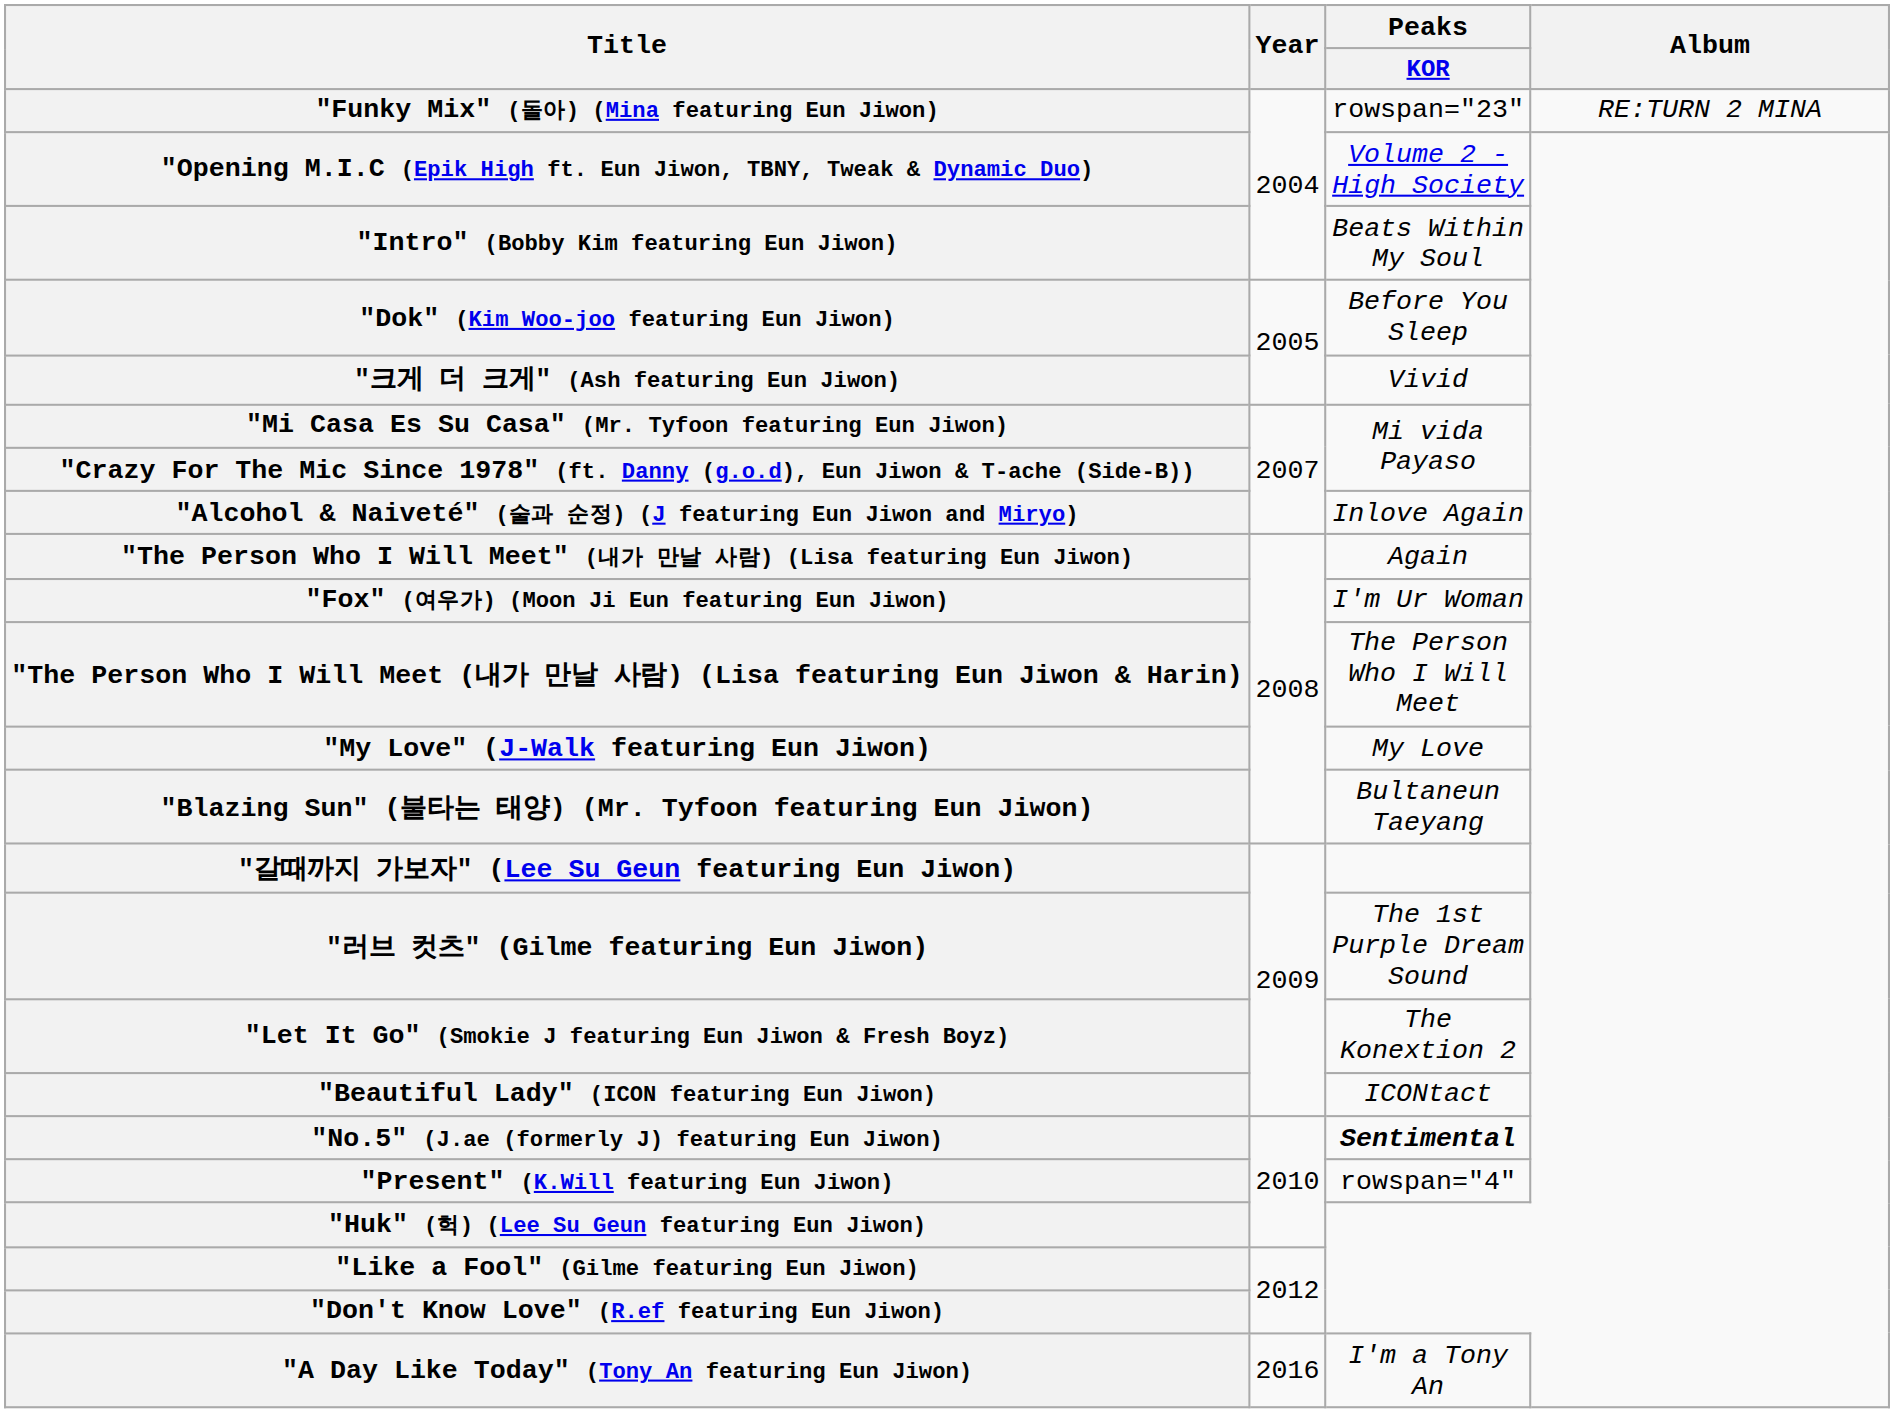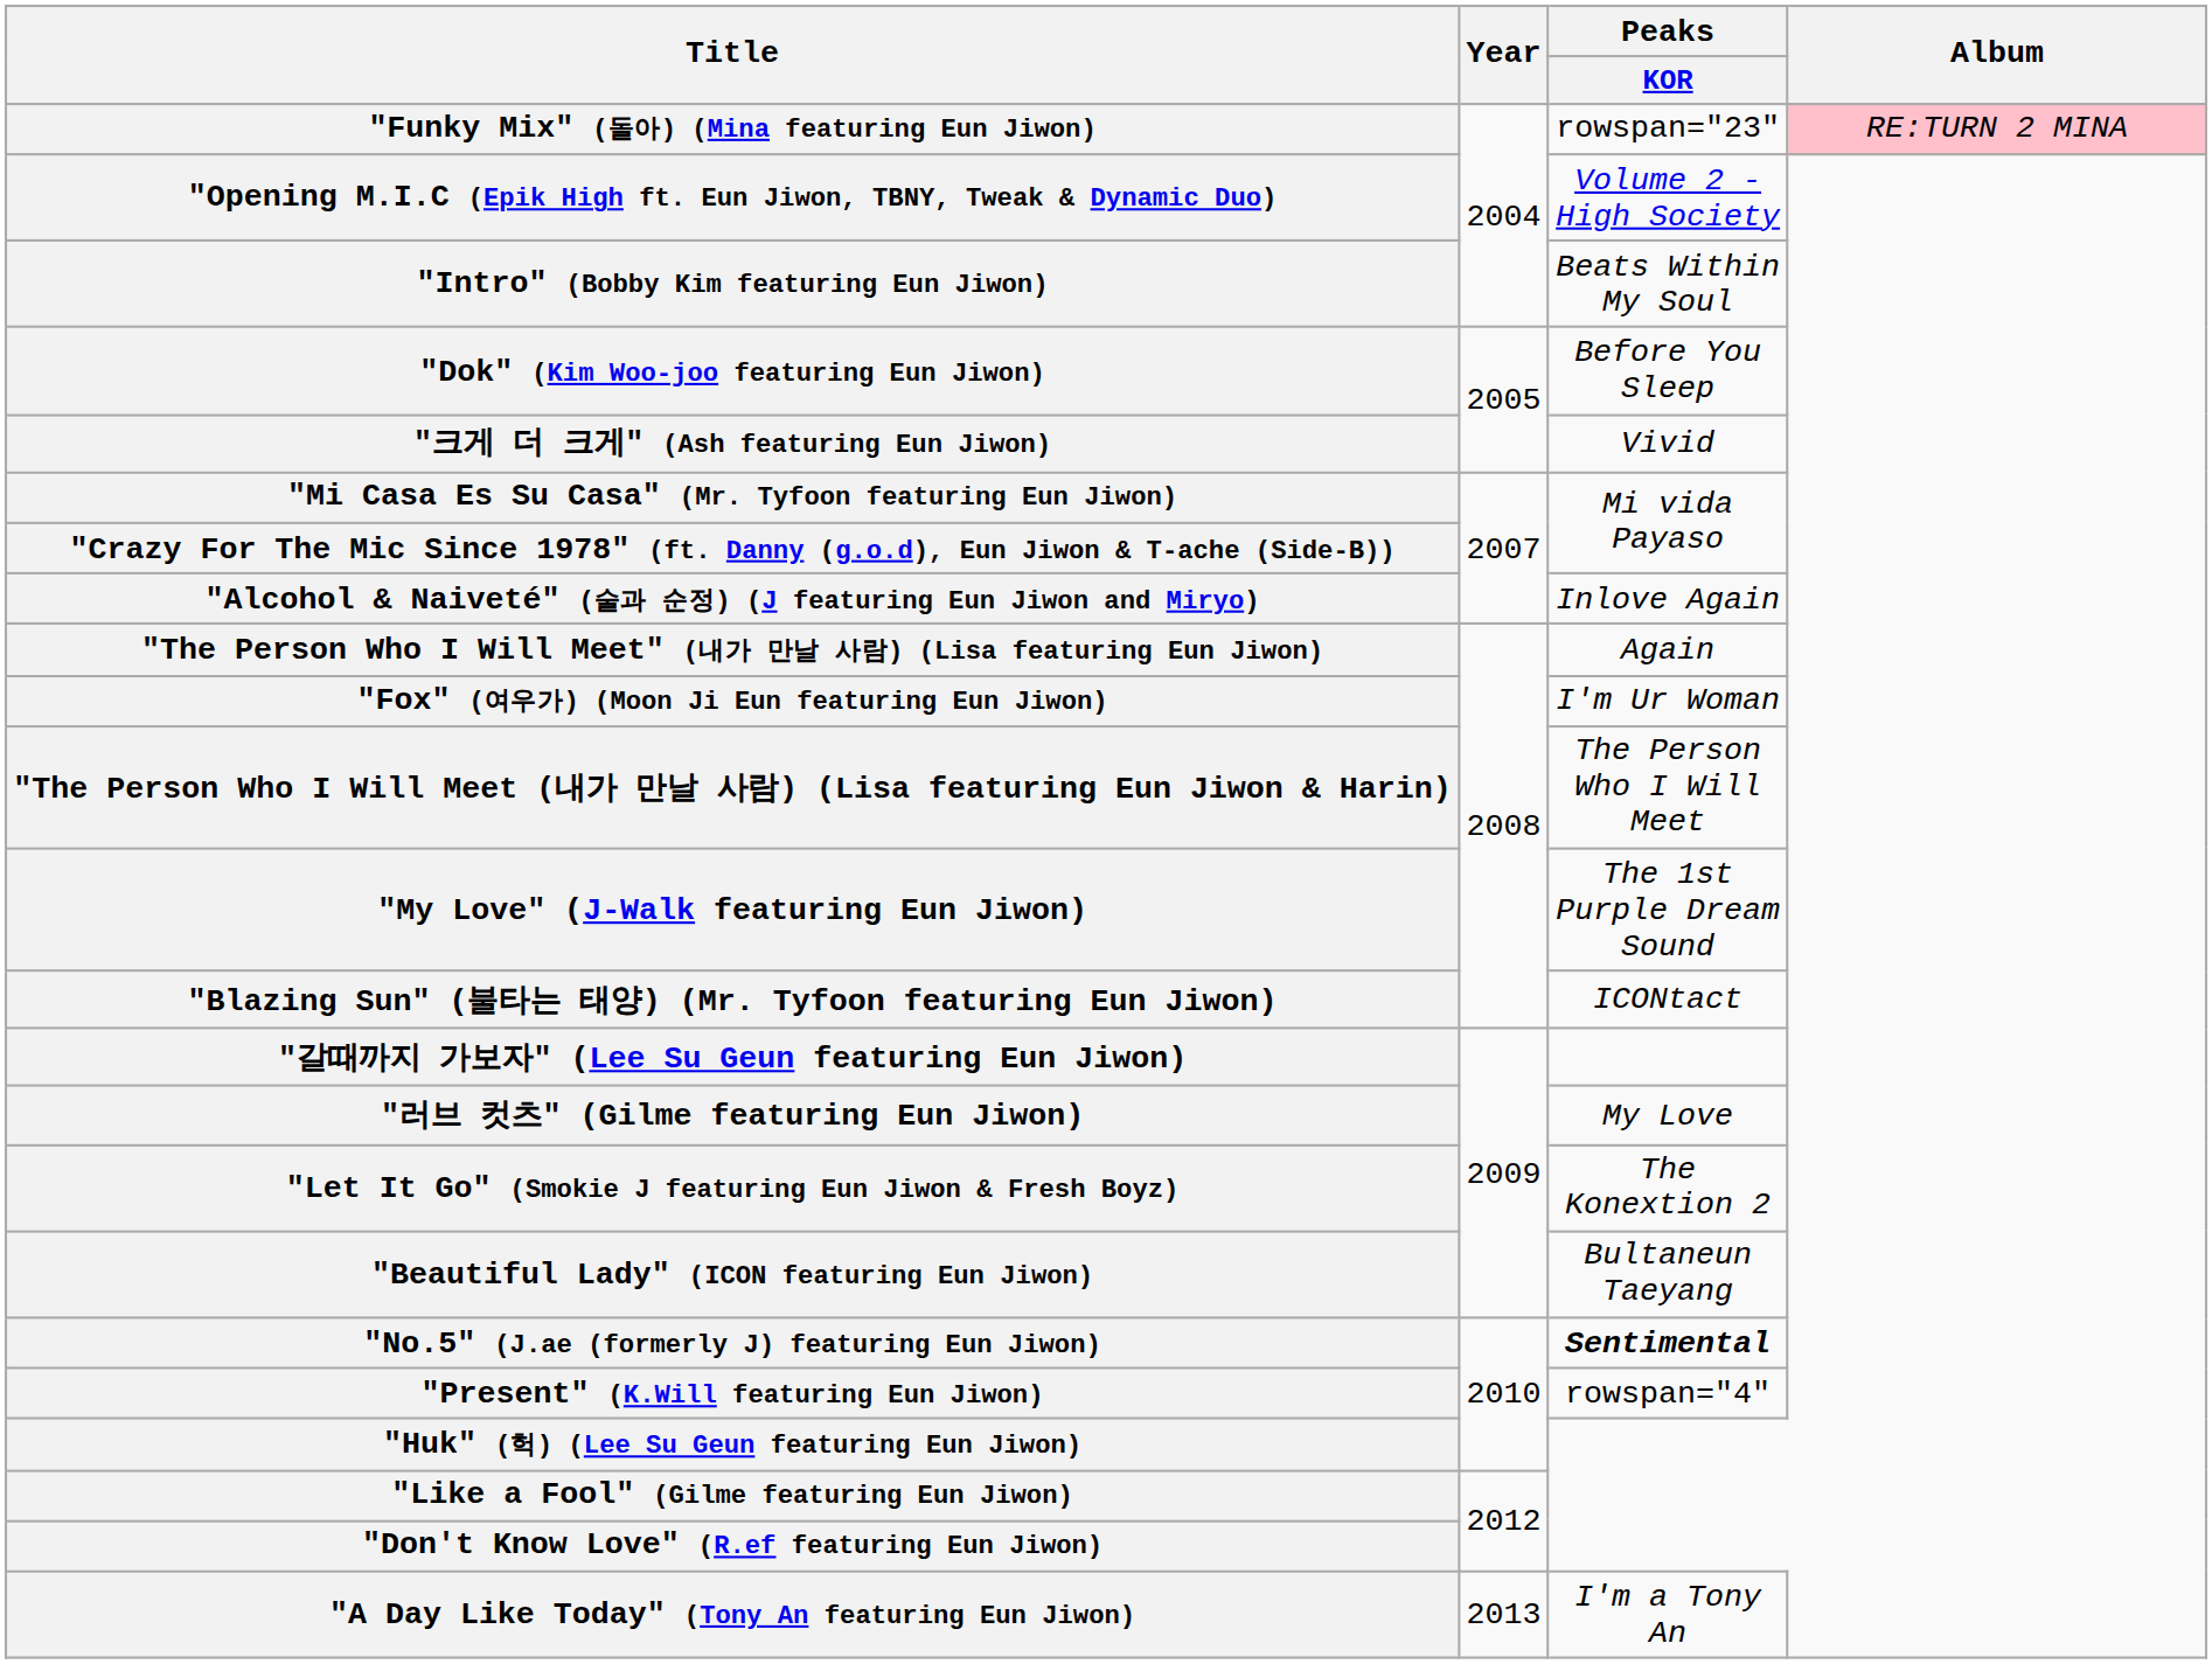"Funky Mix" (돌아) (Mina featuring Eun Jiwon) | Album: no background -> pink background
"My Love" (J-Walk featuring Eun Jiwon) | Peaks / KOR: My Love -> The 1st Purple Dream Sound
"Blazing Sun" (불타는 태양) (Mr. Tyfoon featuring Eun Jiwon) | Peaks / KOR: Bultaneun Taeyang -> ICONtact
"러브 컷츠" (Gilme featuring Eun Jiwon) | Peaks / KOR: The 1st Purple Dream Sound -> My Love
"Beautiful Lady" (ICON featuring Eun Jiwon) | Peaks / KOR: ICONtact -> Bultaneun Taeyang
"A Day Like Today" (Tony An featuring Eun Jiwon) | Year: 2016 -> 2013
